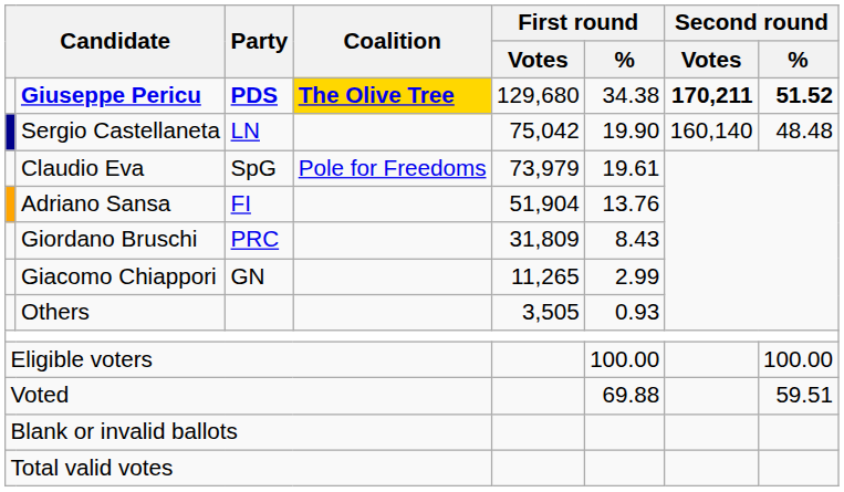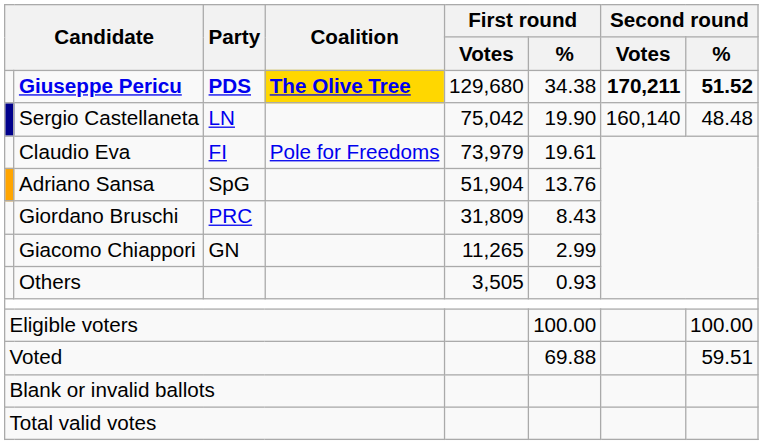Claudio Eva | Party: SpG -> FI
Adriano Sansa | Party: FI -> SpG
